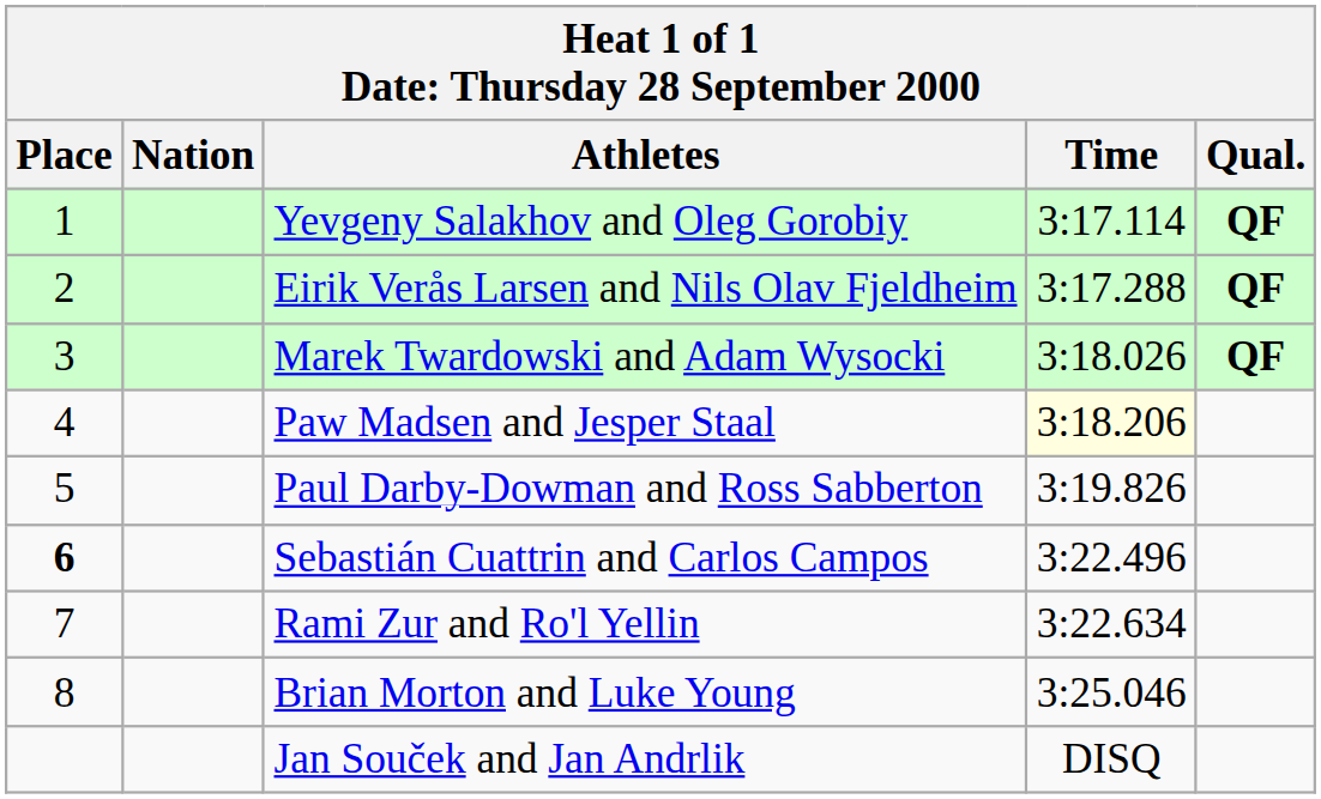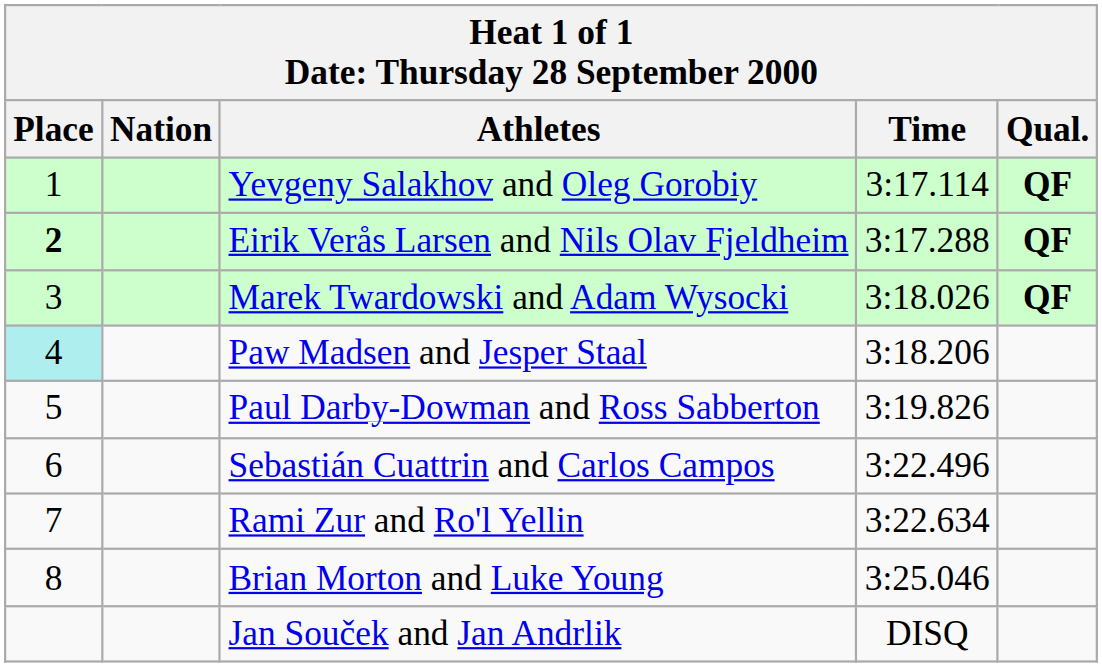Eirik Verås Larsen and Nils Olav Fjeldheim | Place: normal -> bold
Paw Madsen and Jesper Staal | Place: no background -> paleturquoise background
Paw Madsen and Jesper Staal | Time: lightyellow background -> no background
Sebastián Cuattrin and Carlos Campos | Place: bold -> normal
